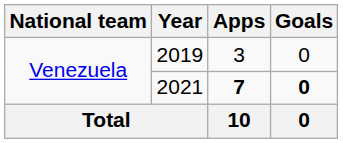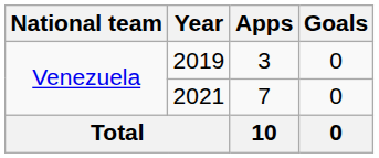2021 | Apps: bold -> normal
2021 | Goals: bold -> normal
